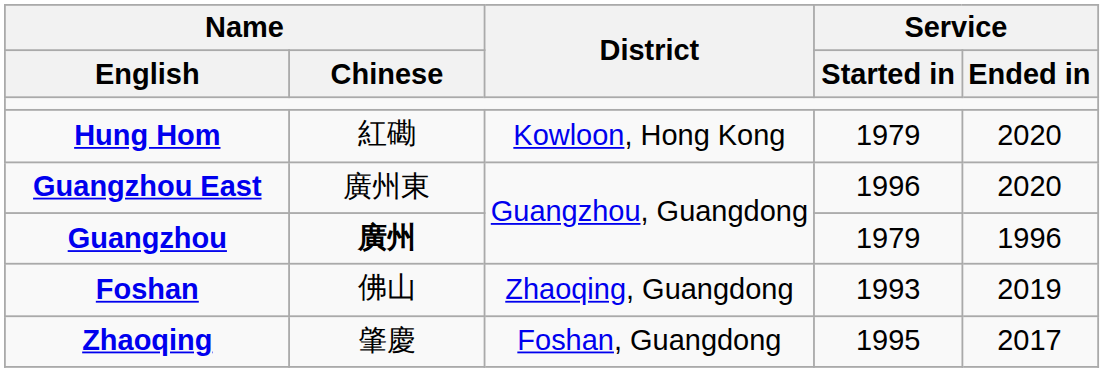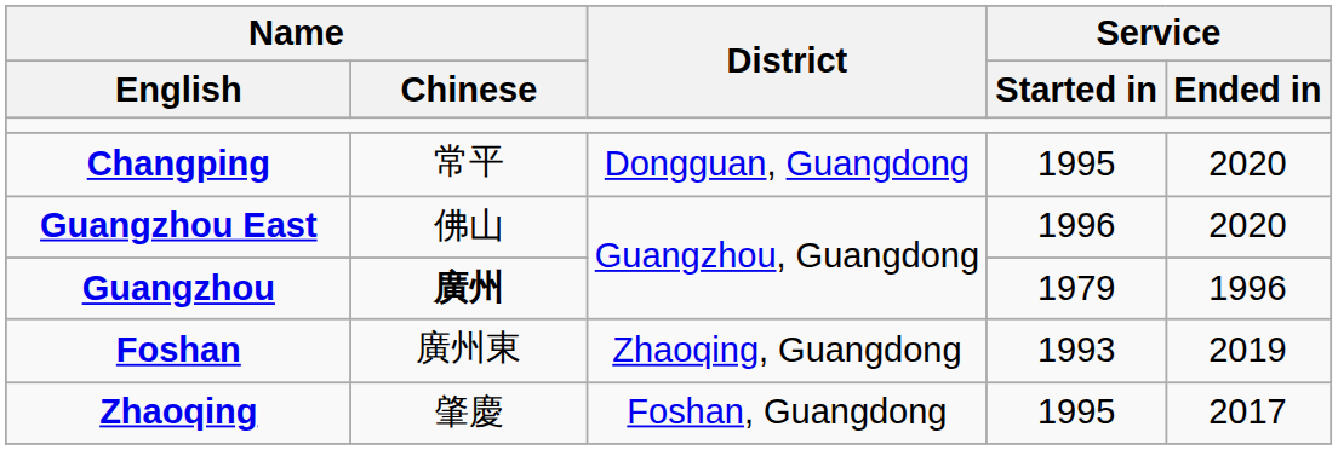- row: Hung Hom | 紅磡 | Kowloon, Hong Kong | 1979 | 2020
+ row: Changping | 常平 | Dongguan, Guangdong | 1995 | 2020
Guangzhou East | Name / Chinese: 廣州東 -> 佛山
Foshan | Name / Chinese: 佛山 -> 廣州東
